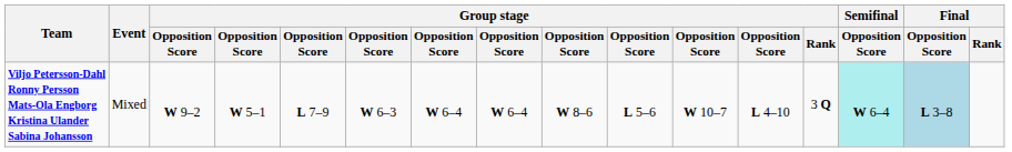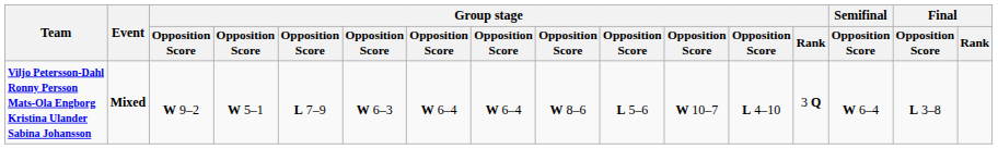row 3 | Event: normal -> bold
row 3 | Semifinal / Opposition Score: paleturquoise background -> no background
row 3 | Final / Opposition Score: lightblue background -> no background
